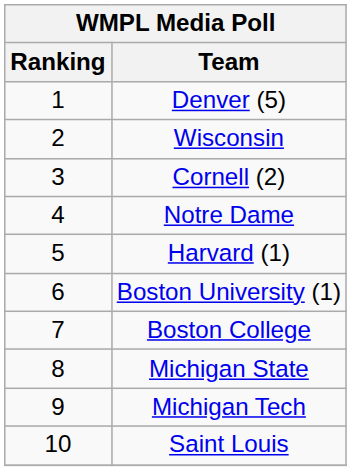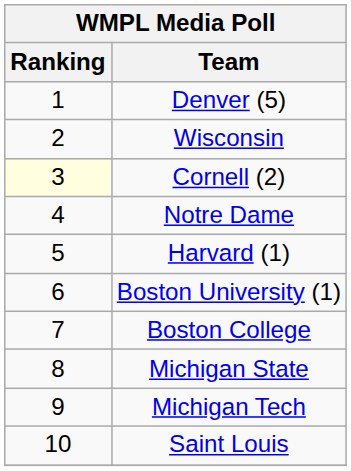Cornell (2) | Ranking: no background -> lightyellow background
